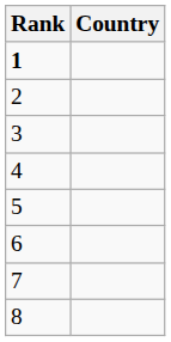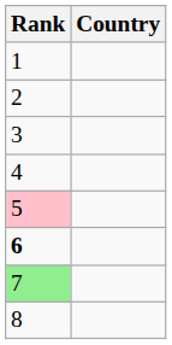1 | Rank: bold -> normal
5 | Rank: no background -> pink background
6 | Rank: normal -> bold
7 | Rank: no background -> lightgreen background
